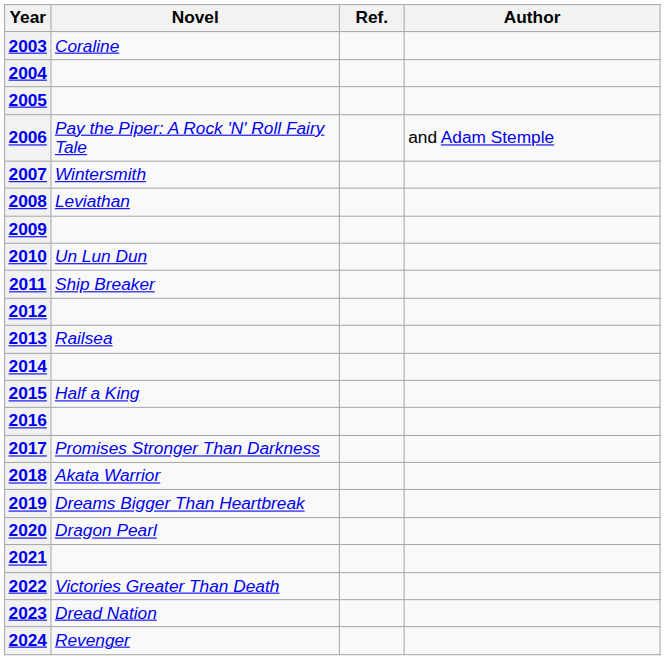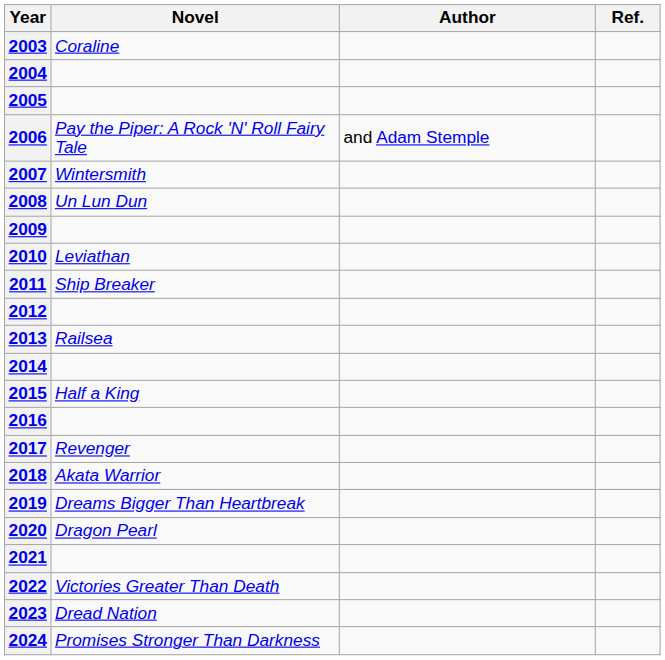columns swapped: Author <-> Ref.
2008 | Novel: Leviathan -> Un Lun Dun
2010 | Novel: Un Lun Dun -> Leviathan
2017 | Novel: Promises Stronger Than Darkness -> Revenger
2024 | Novel: Revenger -> Promises Stronger Than Darkness
